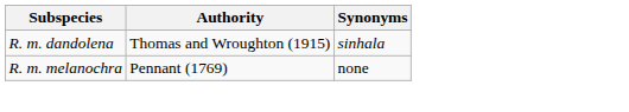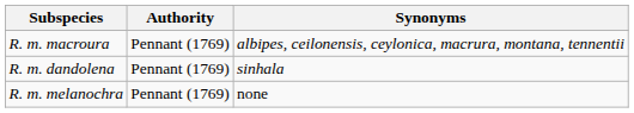+ row: R. m. macroura | Pennant (1769) | albipes, ceilonensis, ceylonica, macrura, montana, tennentii
R. m. dandolena | Authority: Thomas and Wroughton (1915) -> Pennant (1769)
